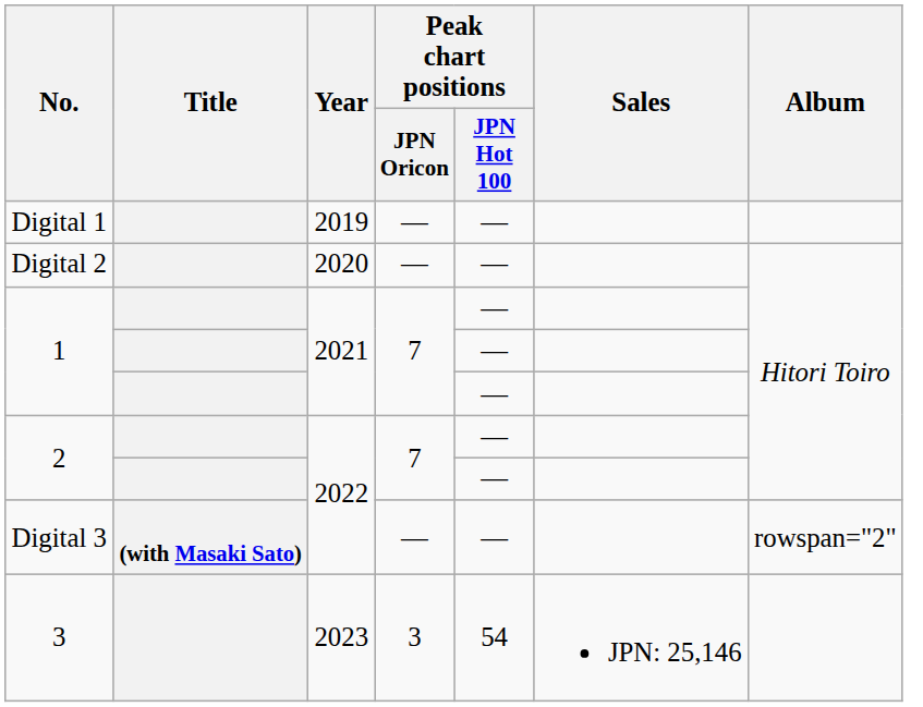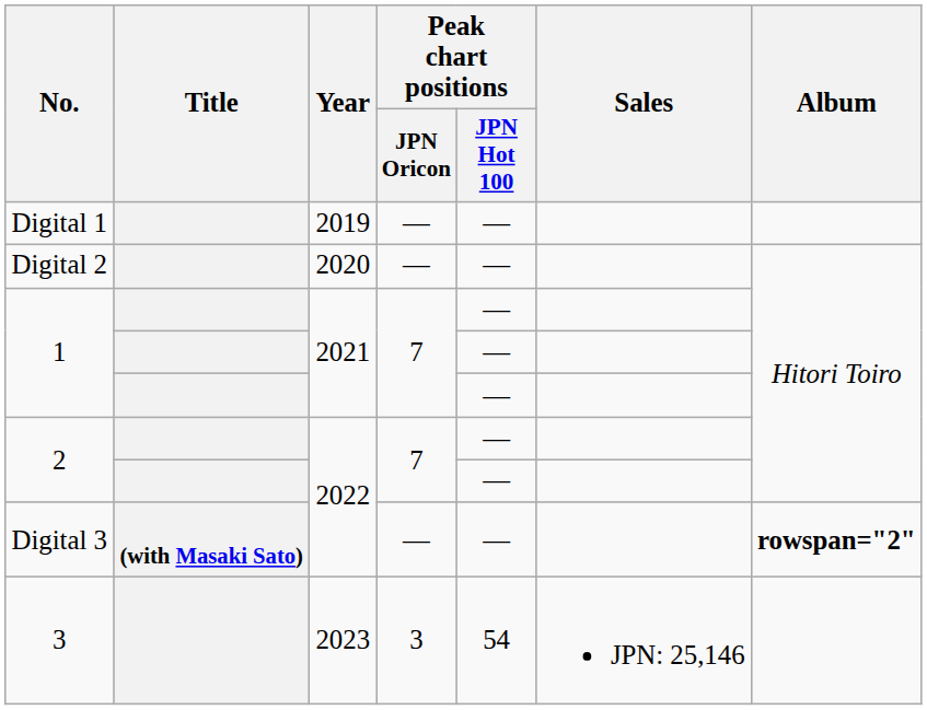Digital 3 | Album: normal -> bold
